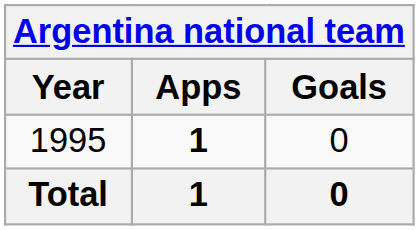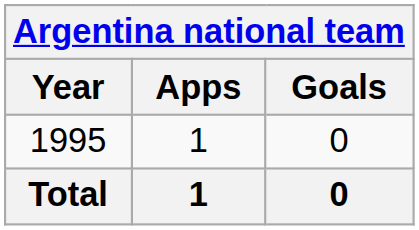1995 | Apps: bold -> normal
